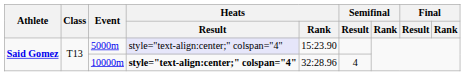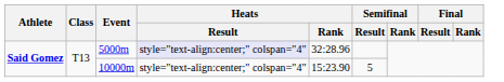5000m | Heats / Rank: 15:23.90 -> 32:28.96
10000m | Heats / Result: bold -> normal
10000m | Heats / Rank: 32:28.96 -> 15:23.90
10000m | Semifinal / Result: 4 -> 5
